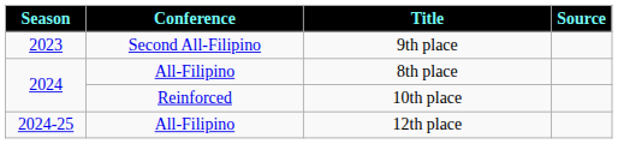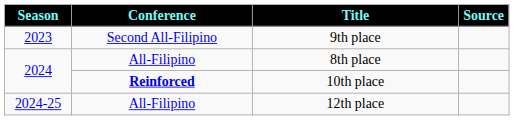10th place | Conference: normal -> bold
